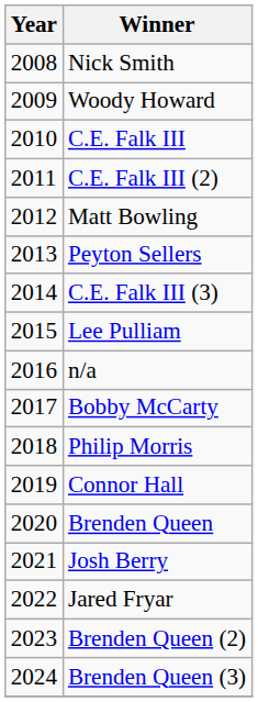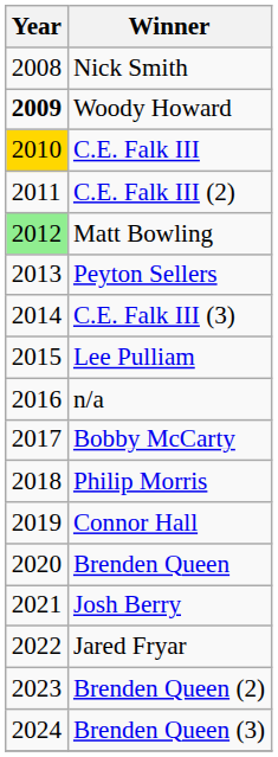Woody Howard | Year: normal -> bold
C.E. Falk III | Year: no background -> gold background
Matt Bowling | Year: no background -> lightgreen background
